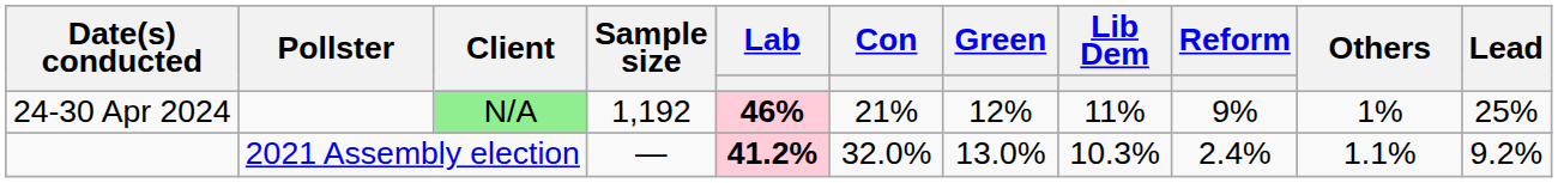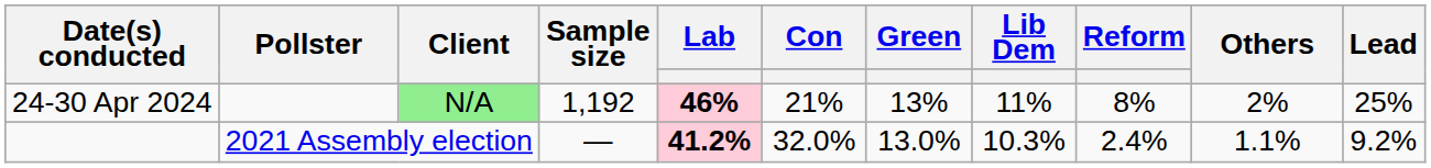24-30 Apr 2024 | Green: 12% -> 13%
24-30 Apr 2024 | Reform: 9% -> 8%
24-30 Apr 2024 | Others: 1% -> 2%
